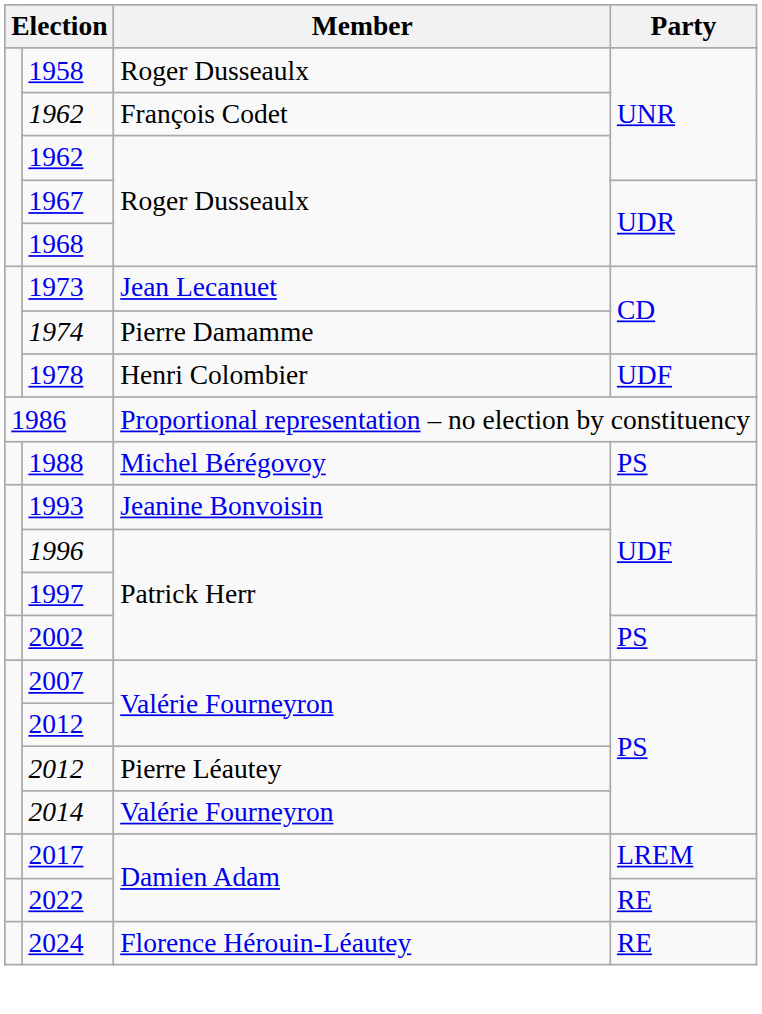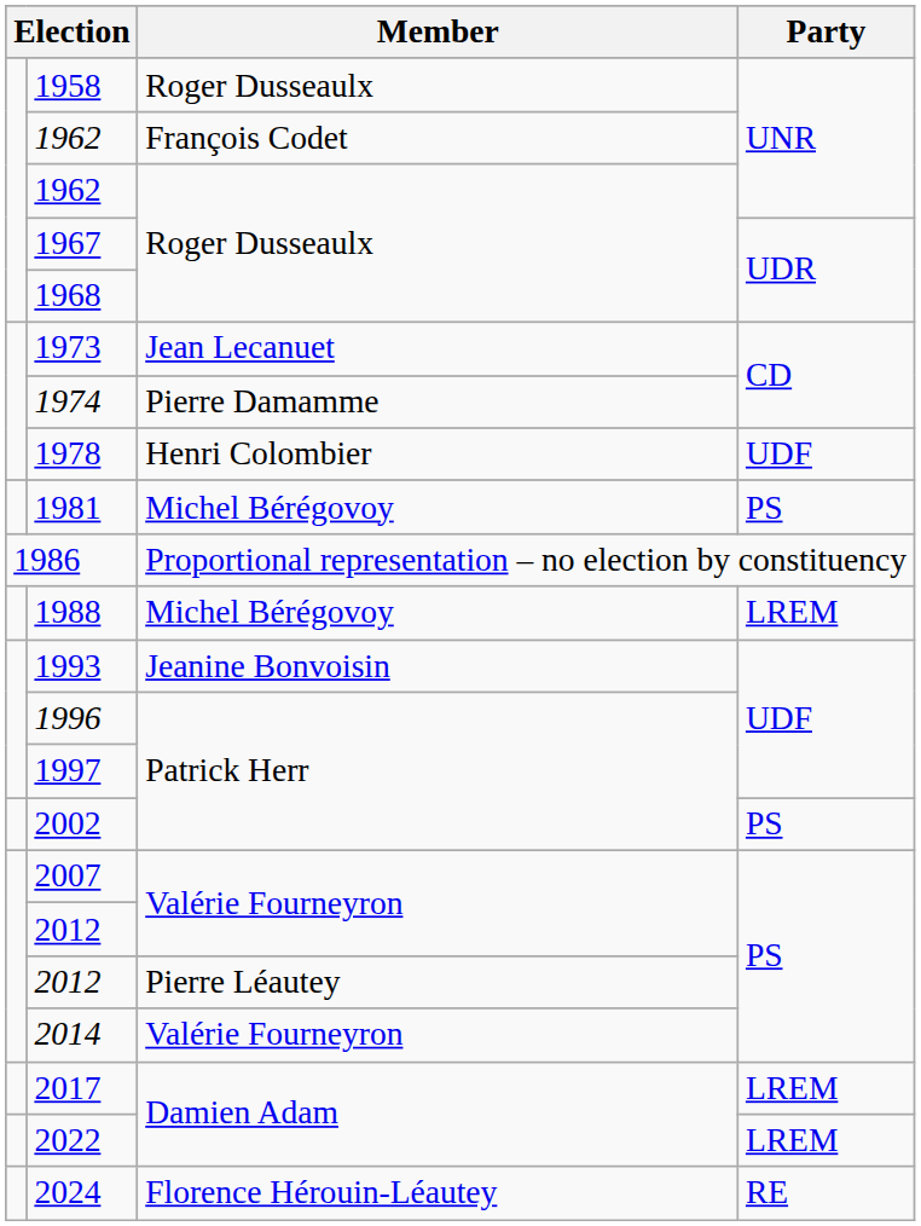+ row: 1981 | Michel Bérégovoy | PS
1988 | Party: PS -> LREM
2022 | Party: RE -> LREM
